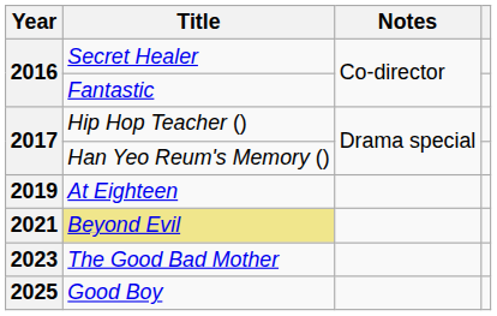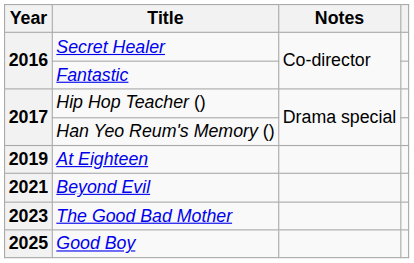Beyond Evil | Title: khaki background -> no background
